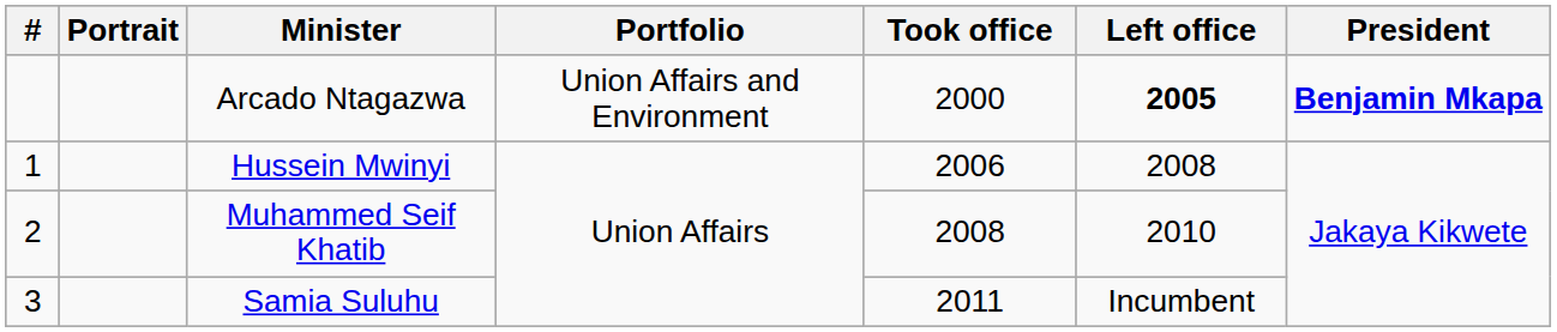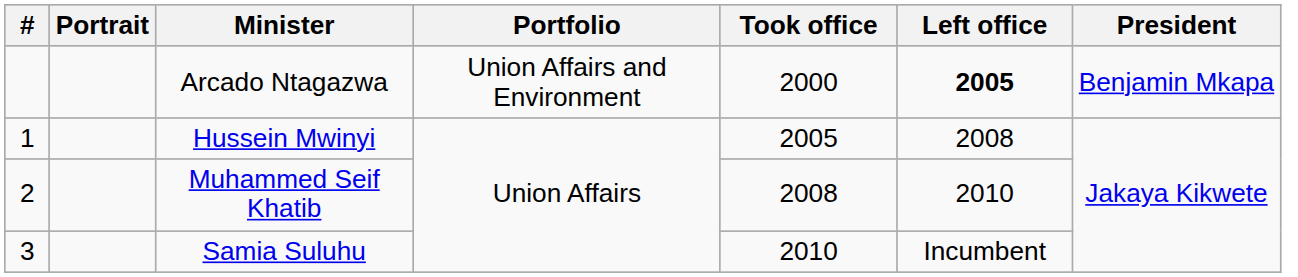Arcado Ntagazwa | President: bold -> normal
Hussein Mwinyi | Took office: 2006 -> 2005
Samia Suluhu | Took office: 2011 -> 2010
